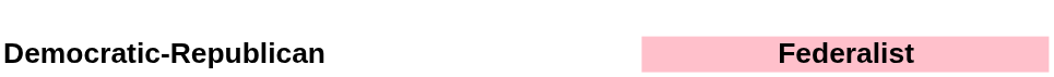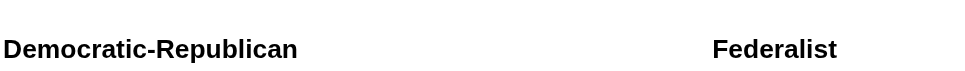Democratic-Republican | 28: pink background -> no background
